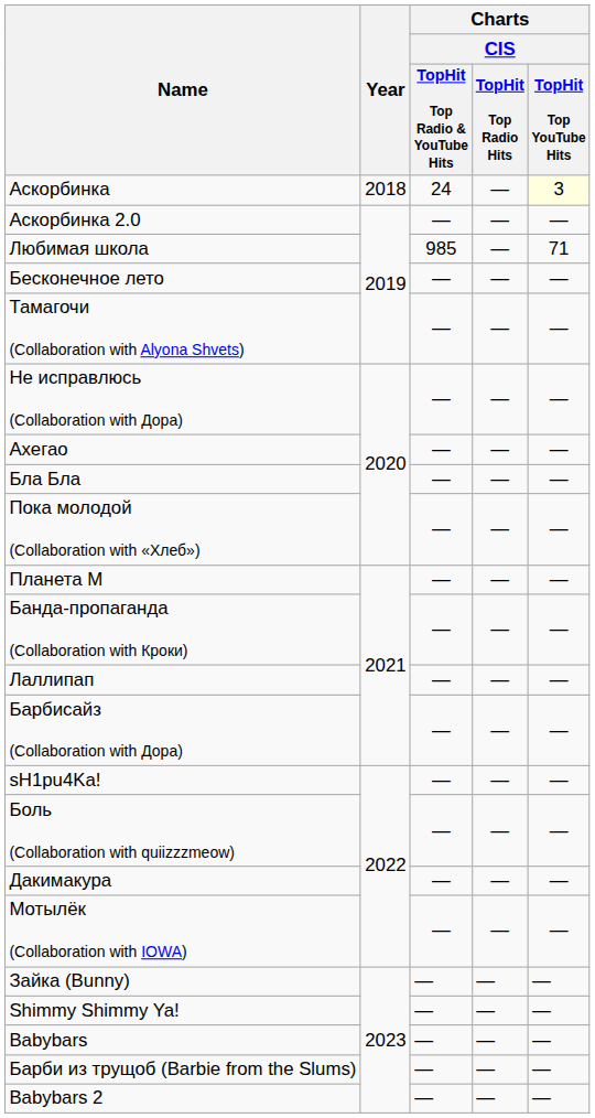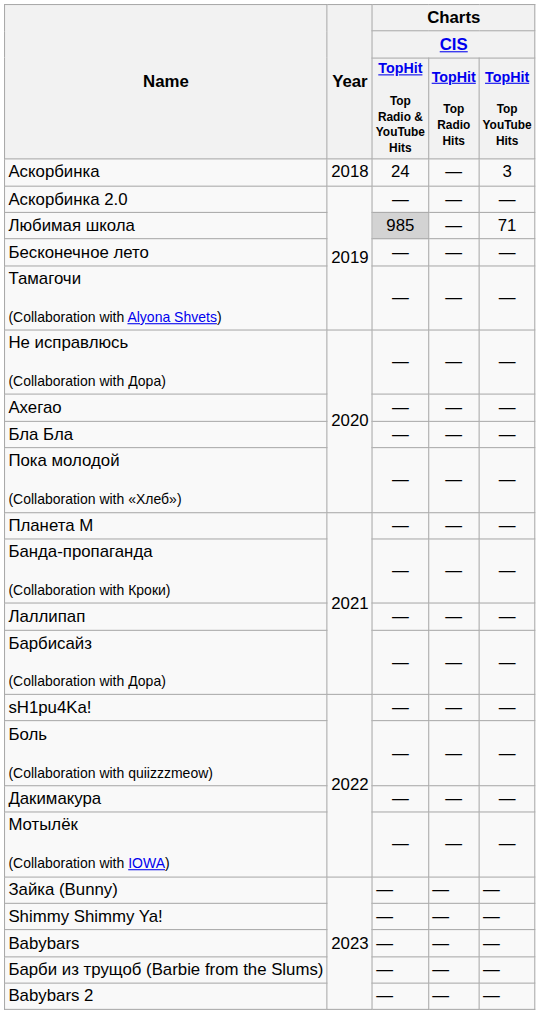Аскорбинка | Charts / CIS / TopHit Top YouTube Hits: lightyellow background -> no background
Любимая школа | Charts / CIS / TopHit Top Radio & YouTube Hits: no background -> lightgrey background
